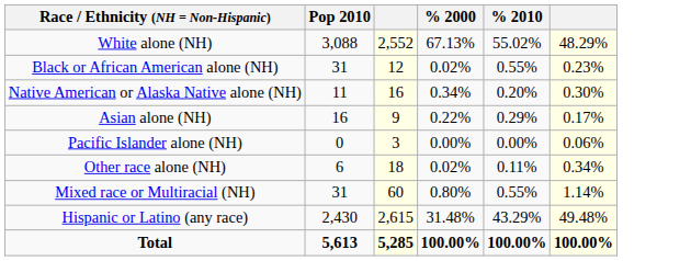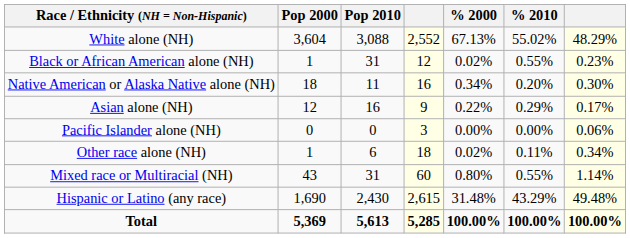+ column: Pop 2000 | 3,604 | 1 | 18 | 12 | 0 | 1 | 43 | 1,690 | 5,369
